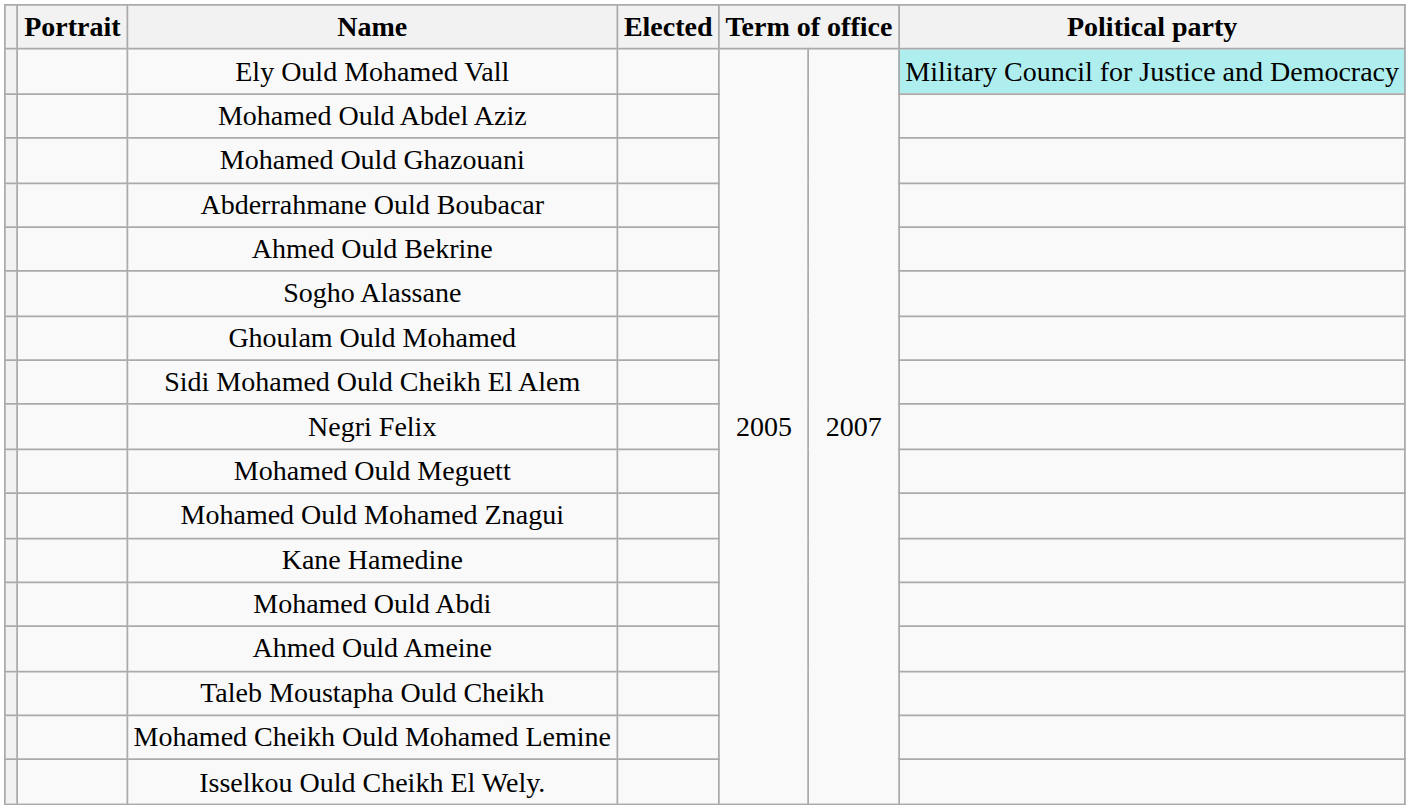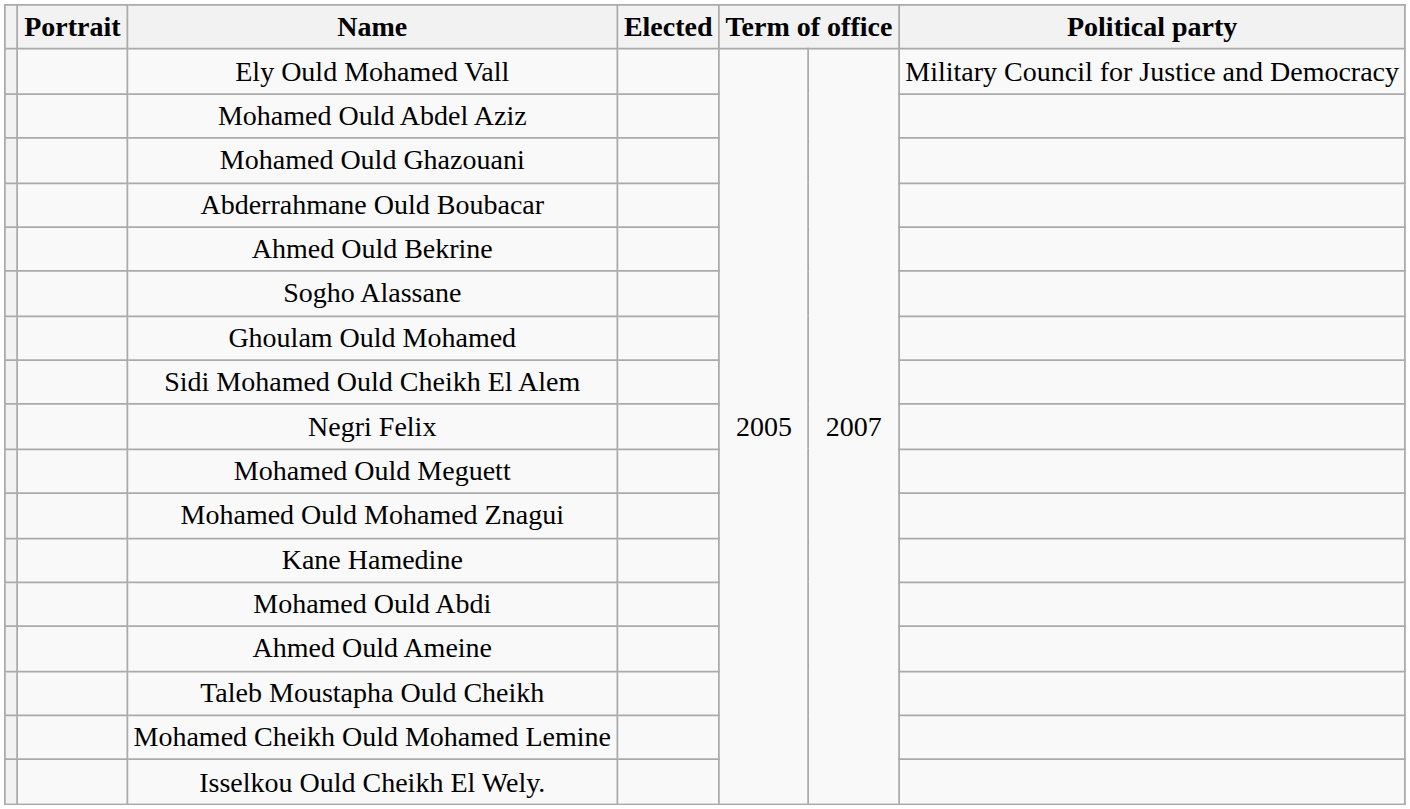Ely Ould Mohamed Vall | Political party: paleturquoise background -> no background
